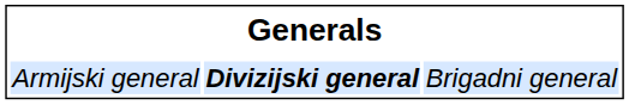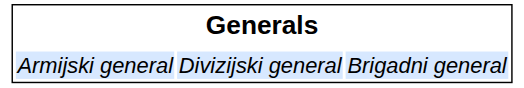Armijski general | column 2: bold -> normal
